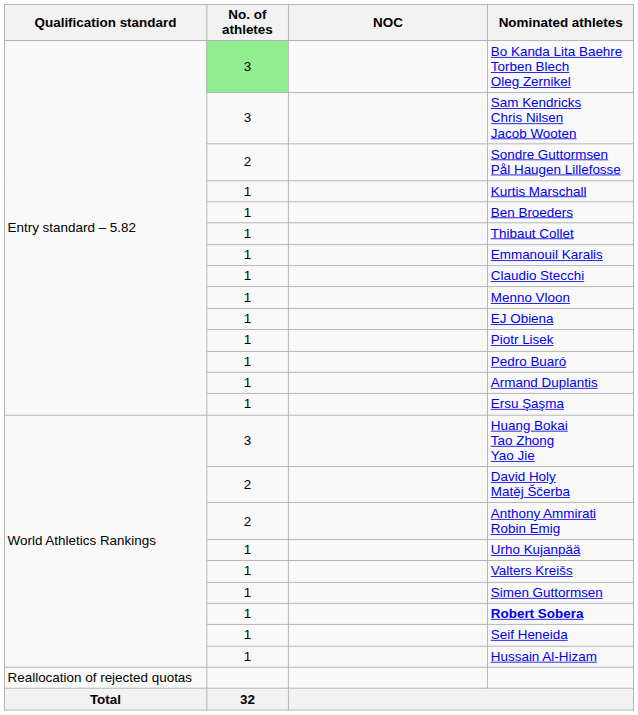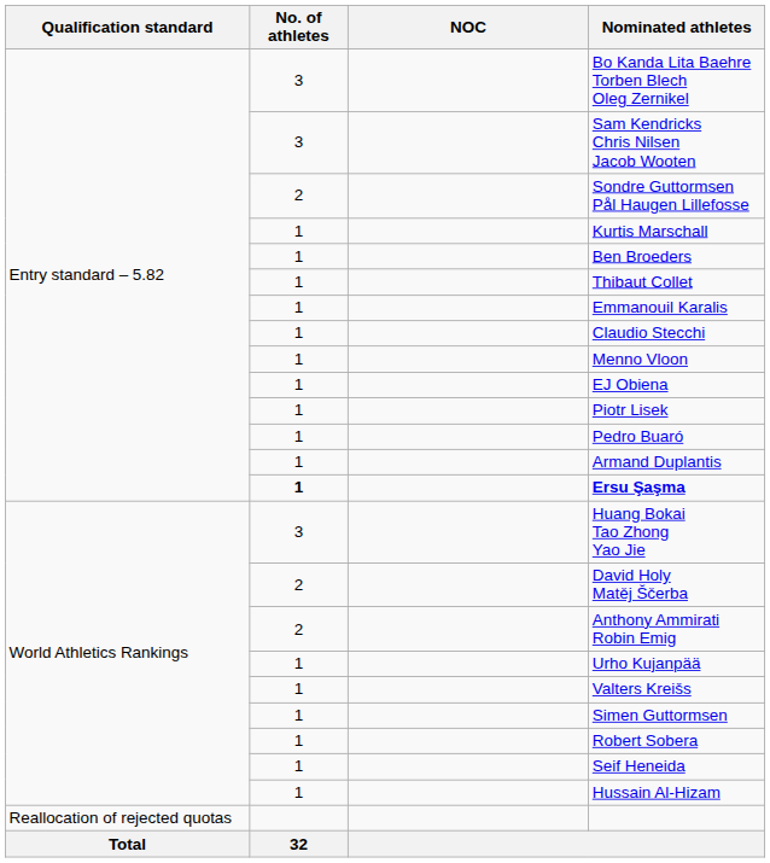Bo Kanda Lita Baehre Torben Blech Oleg Zernikel | No. of athletes: lightgreen background -> no background
Ersu Şaşma | No. of athletes: normal -> bold
Ersu Şaşma | Nominated athletes: normal -> bold
Robert Sobera | Nominated athletes: bold -> normal
